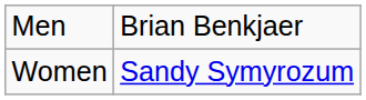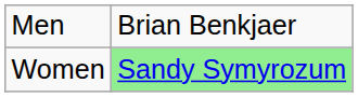Women | column 2: no background -> lightgreen background
